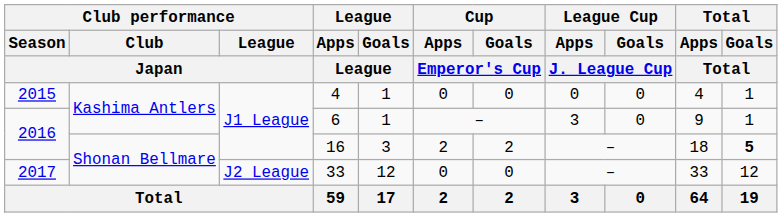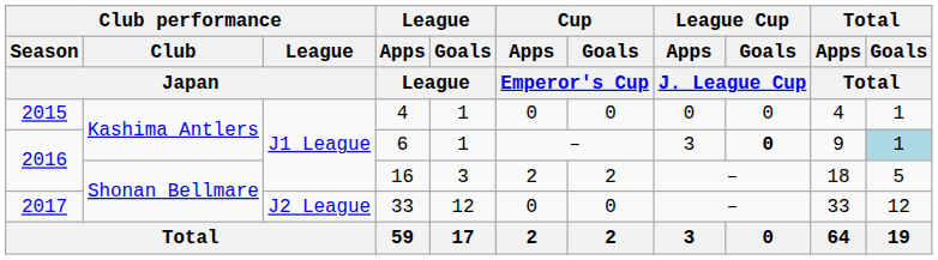6 | League Cup / Goals / J. League Cup: normal -> bold
6 | Total / Goals / Total: no background -> lightblue background
16 | Total / Goals / Total: bold -> normal
